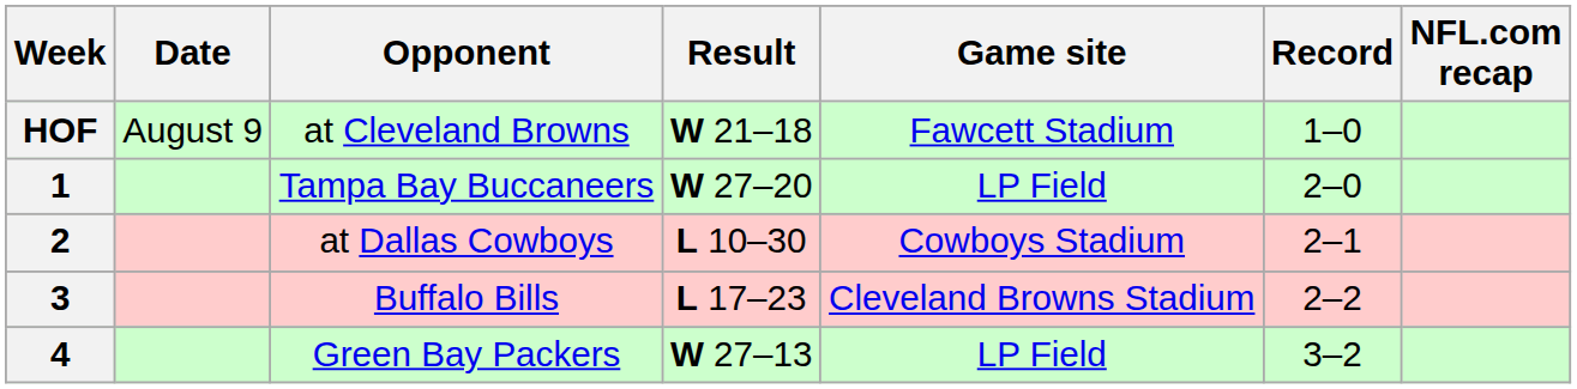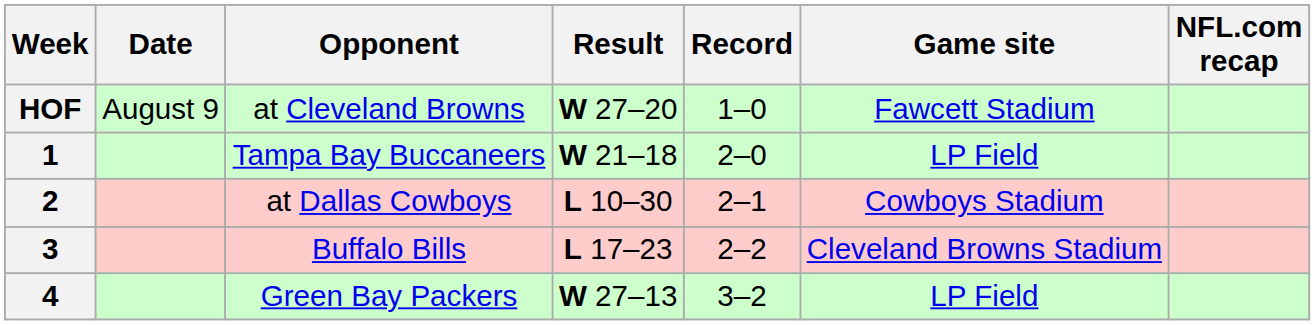columns swapped: Record <-> Game site
HOF | Result: W 21–18 -> W 27–20
1 | Result: W 27–20 -> W 21–18
